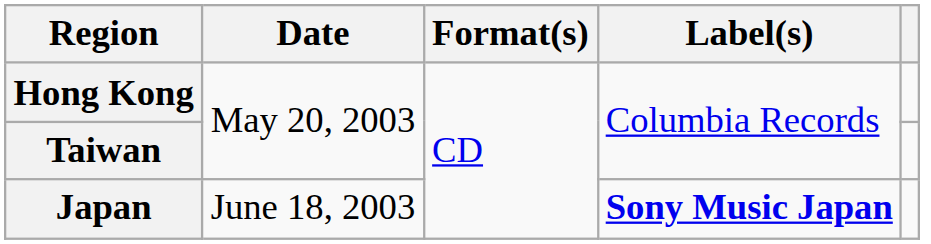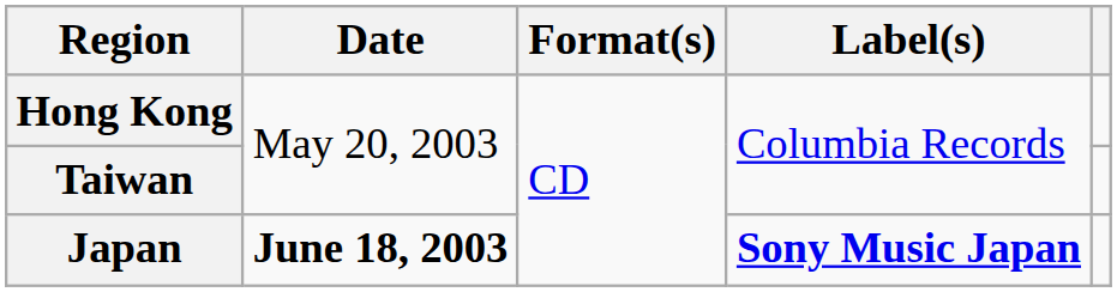Japan | Date: normal -> bold
